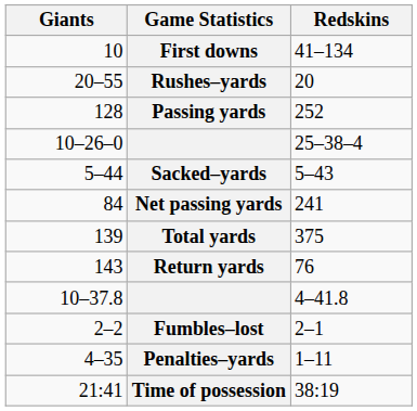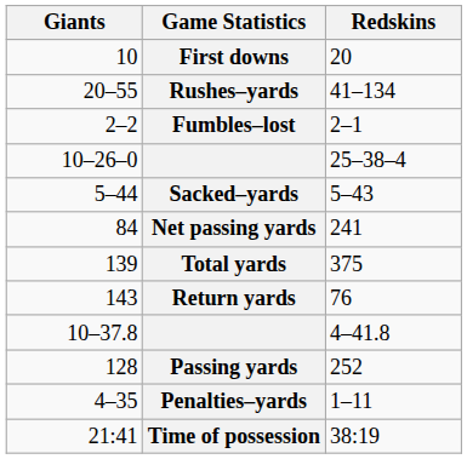First downs | Redskins: 41–134 -> 20
Rushes–yards | Redskins: 20 -> 41–134
rows swapped: Passing yards <-> Fumbles–lost
